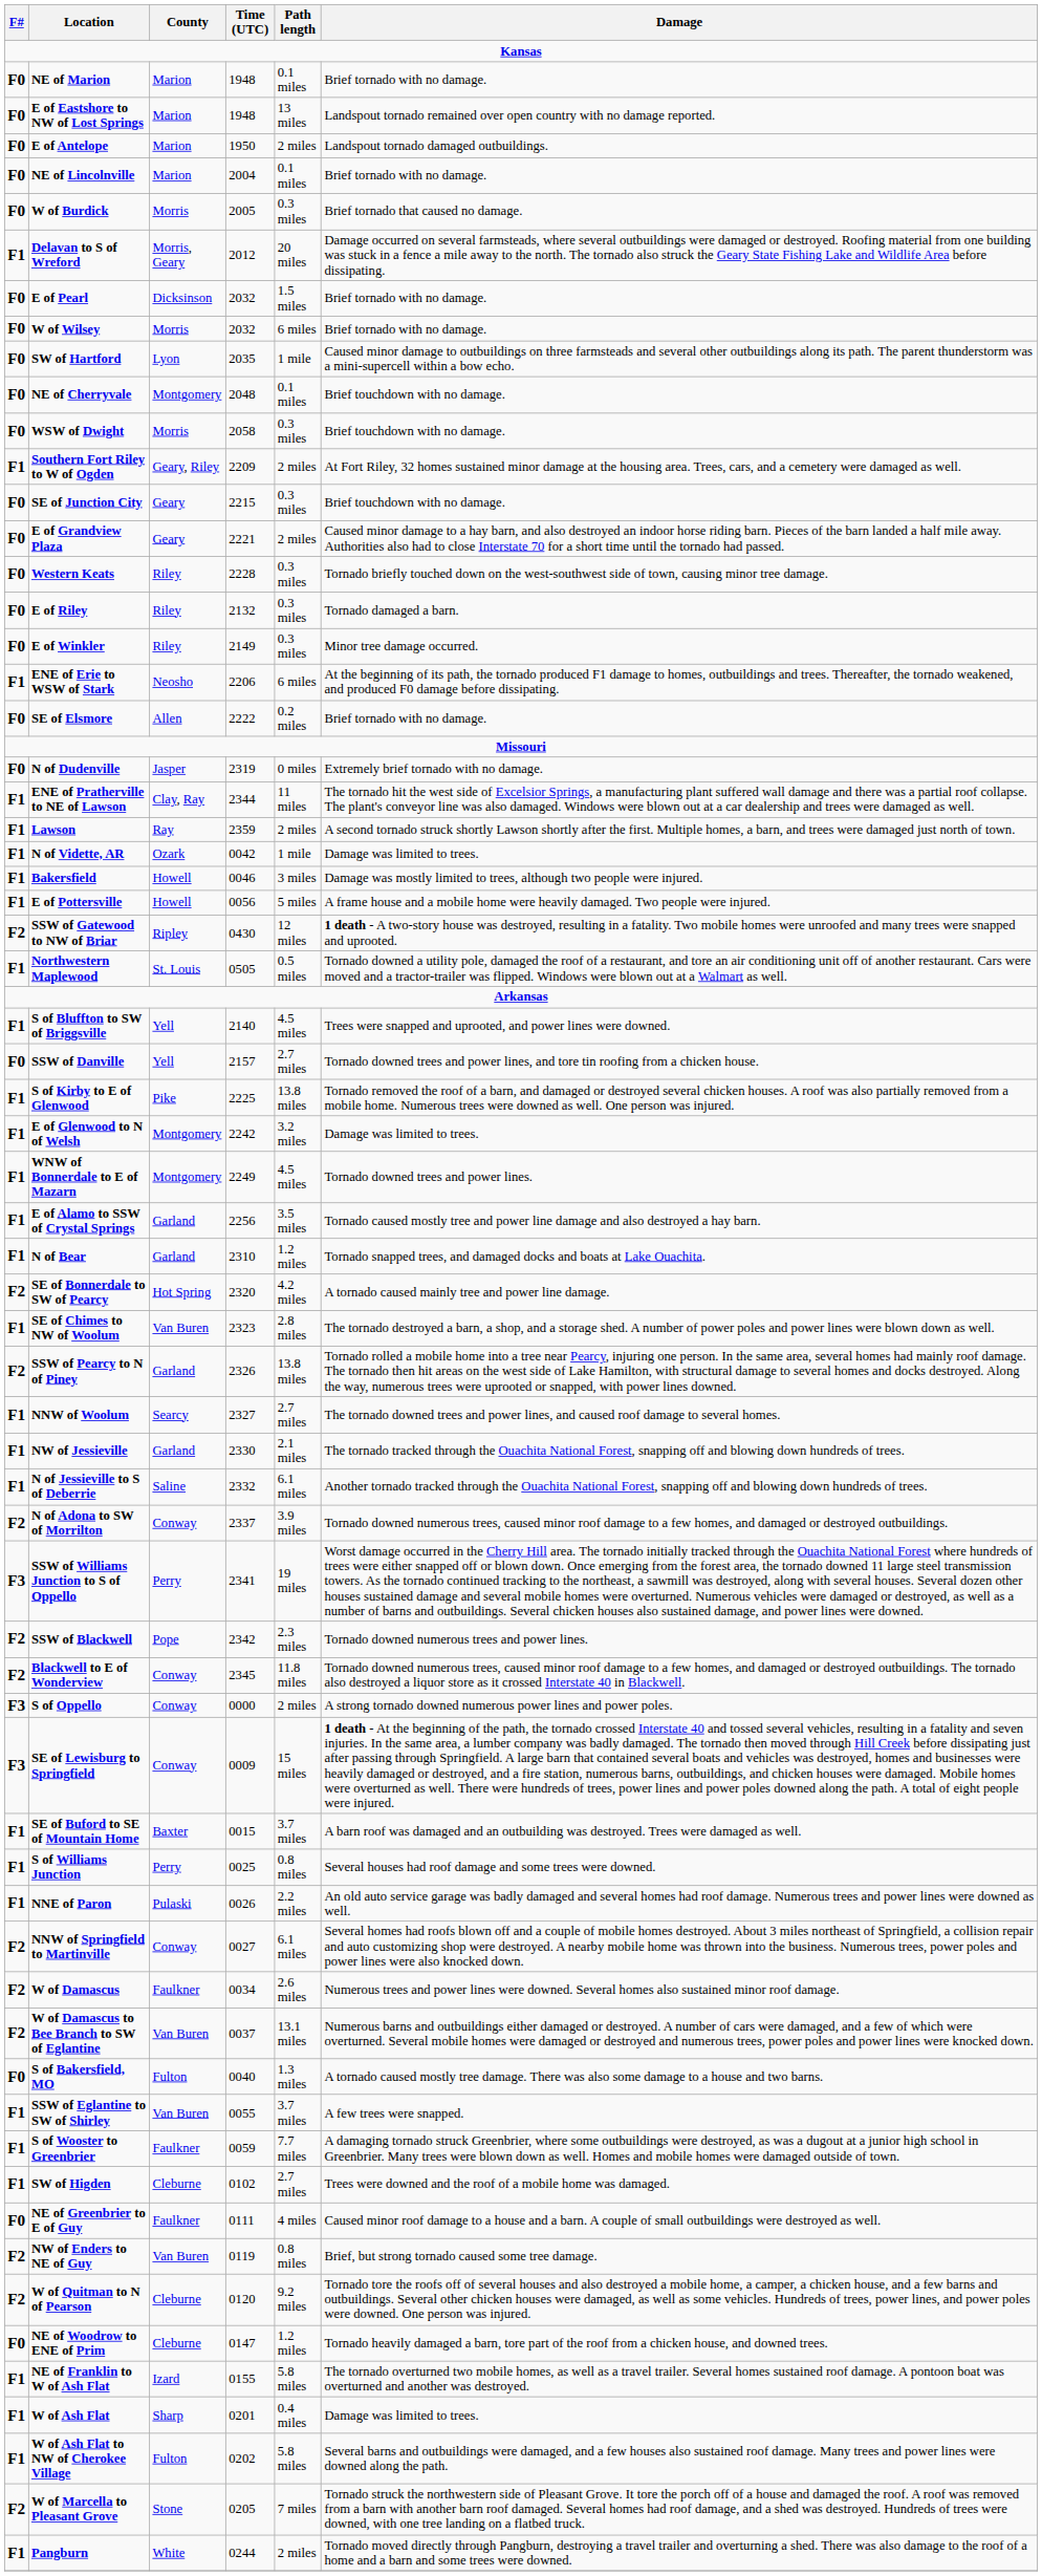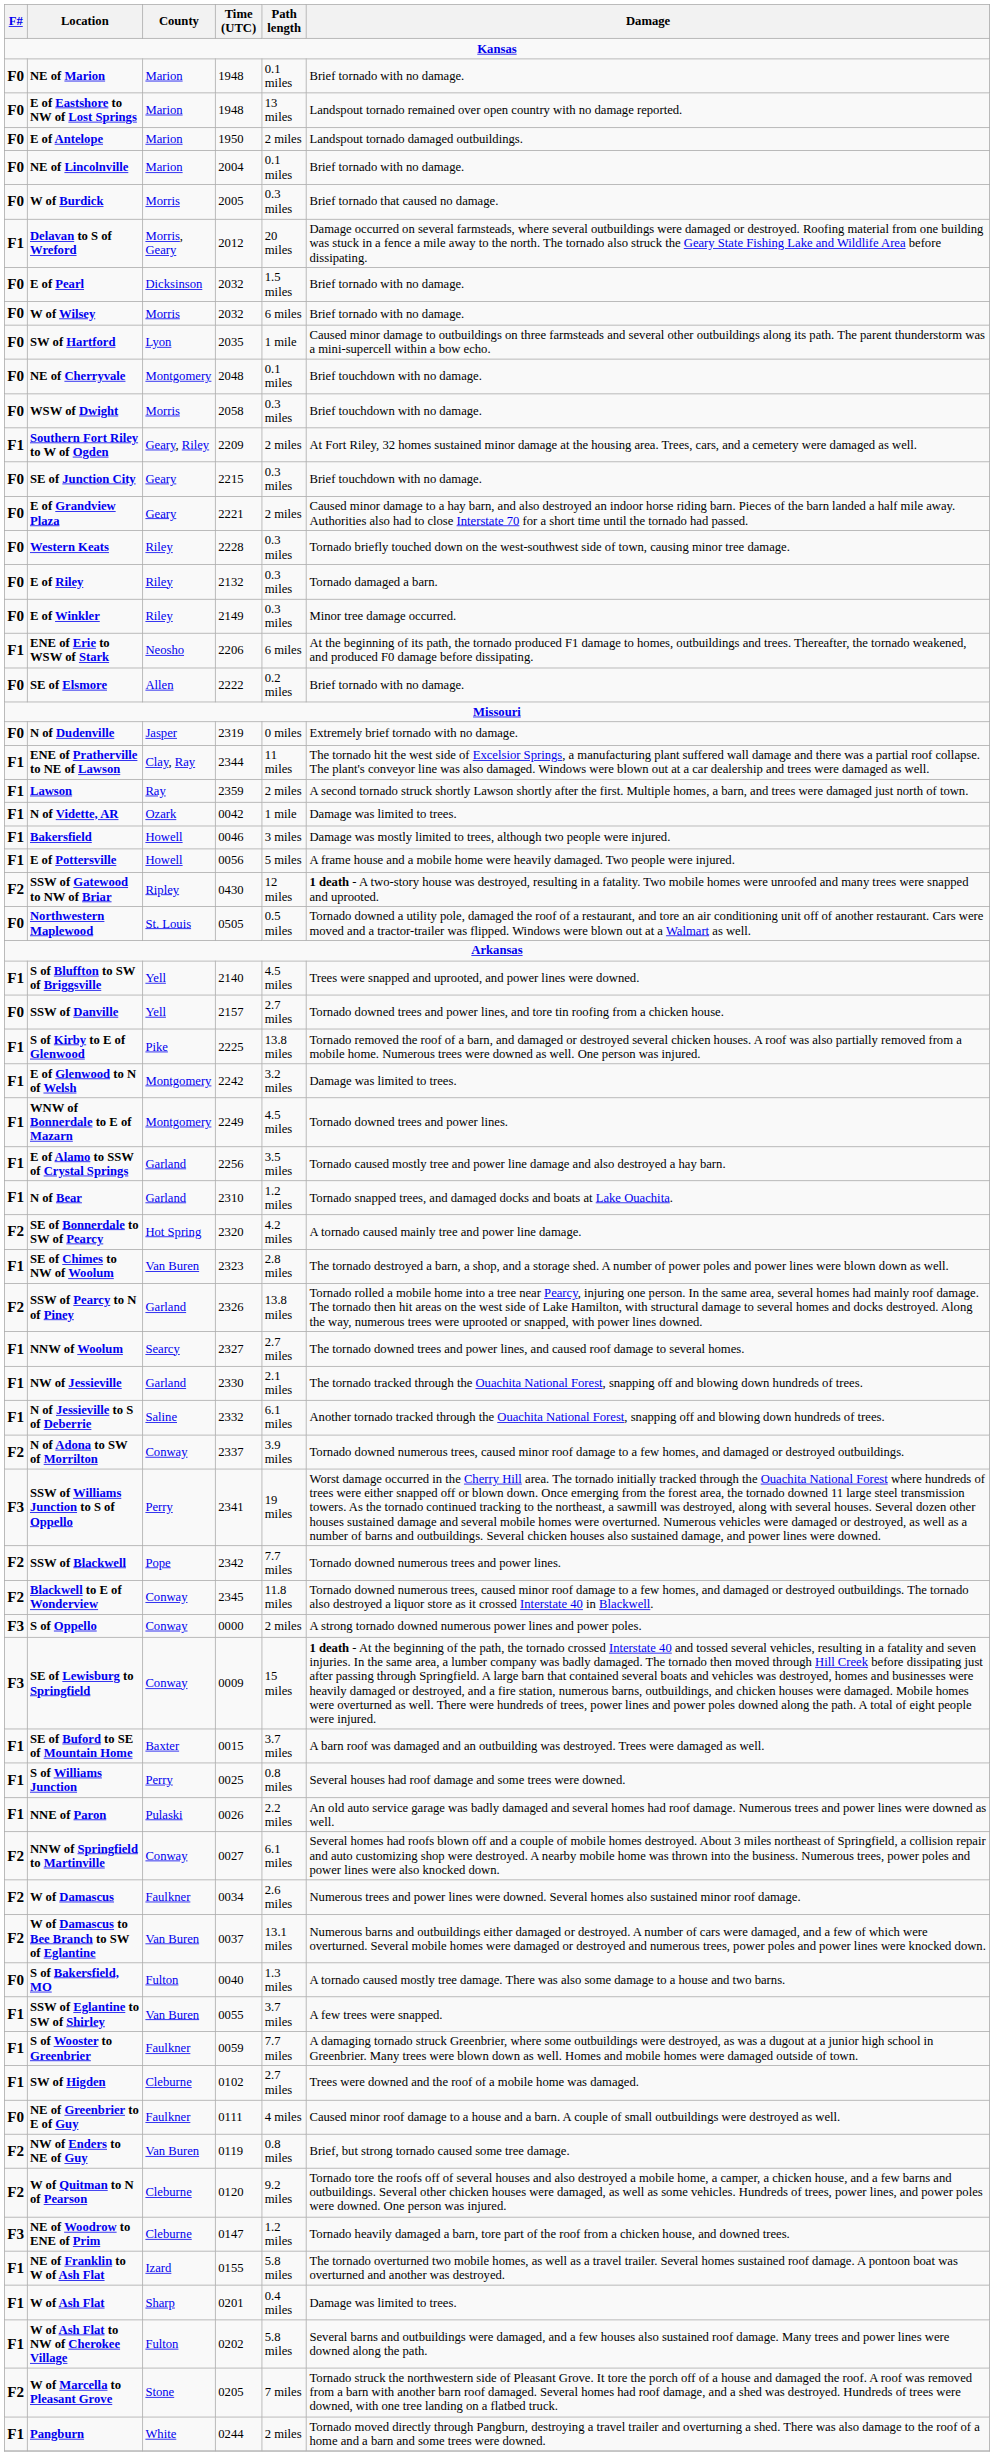Northwestern Maplewood | F#: F1 -> F0
SSW of Blackwell | Path length: 2.3 miles -> 7.7 miles
NE of Woodrow to ENE of Prim | F#: F0 -> F3
